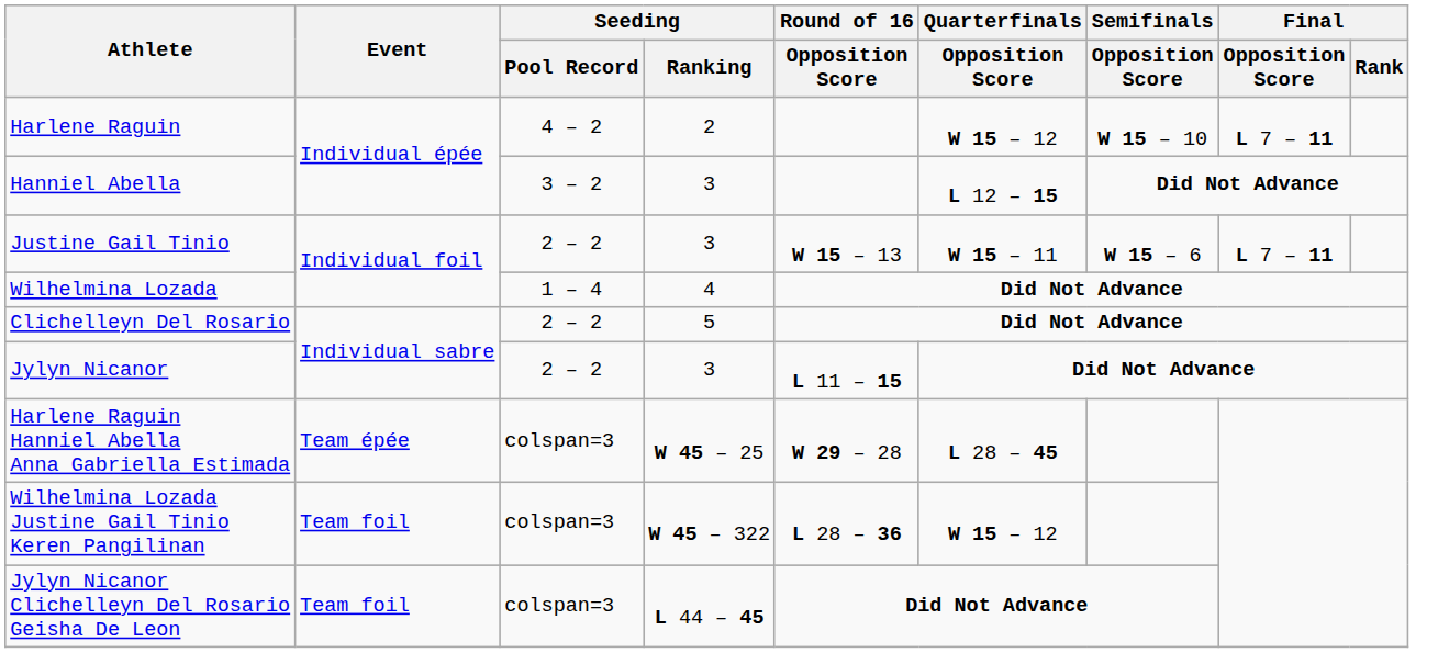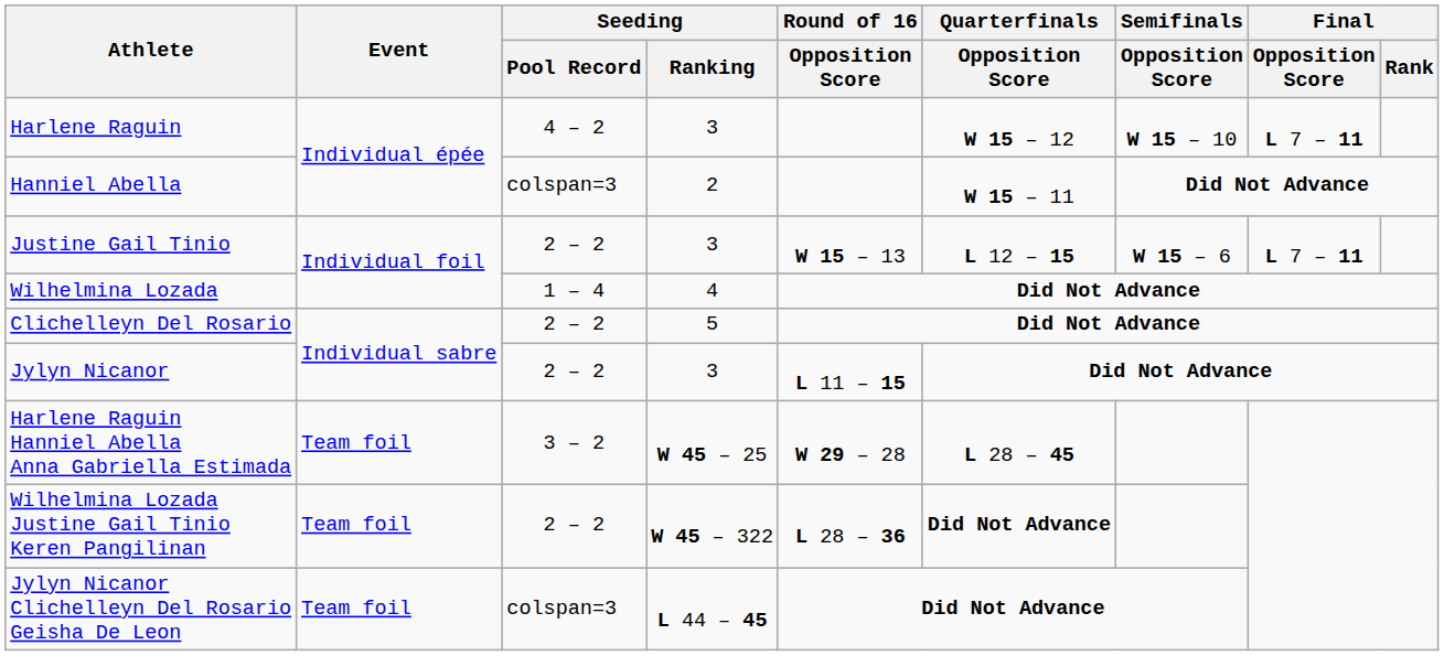Harlene Raguin | Seeding / Ranking: 2 -> 3
Hanniel Abella | Seeding / Pool Record: 3 – 2 -> colspan=3
Hanniel Abella | Seeding / Ranking: 3 -> 2
Hanniel Abella | Quarterfinals / Opposition Score: L 12 – 15 -> W 15 – 11
Justine Gail Tinio | Quarterfinals / Opposition Score: W 15 – 11 -> L 12 – 15
Harlene Raguin Hanniel Abella Anna Gabriella Estimada | Event: Team épée -> Team foil
Harlene Raguin Hanniel Abella Anna Gabriella Estimada | Seeding / Pool Record: colspan=3 -> 3 – 2
Wilhelmina Lozada Justine Gail Tinio Keren Pangilinan | Seeding / Pool Record: colspan=3 -> 2 – 2
Wilhelmina Lozada Justine Gail Tinio Keren Pangilinan | Quarterfinals / Opposition Score: W 15 – 12 -> Did Not Advance
